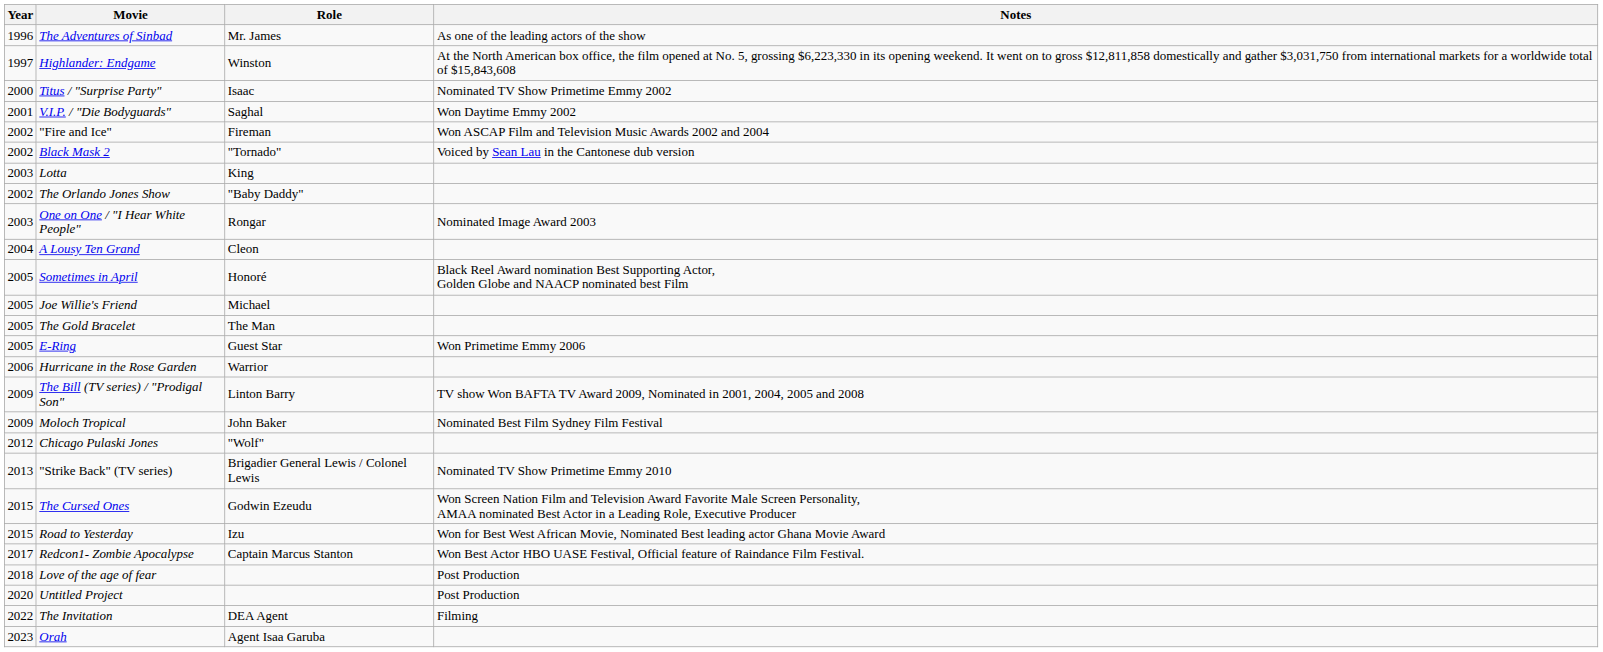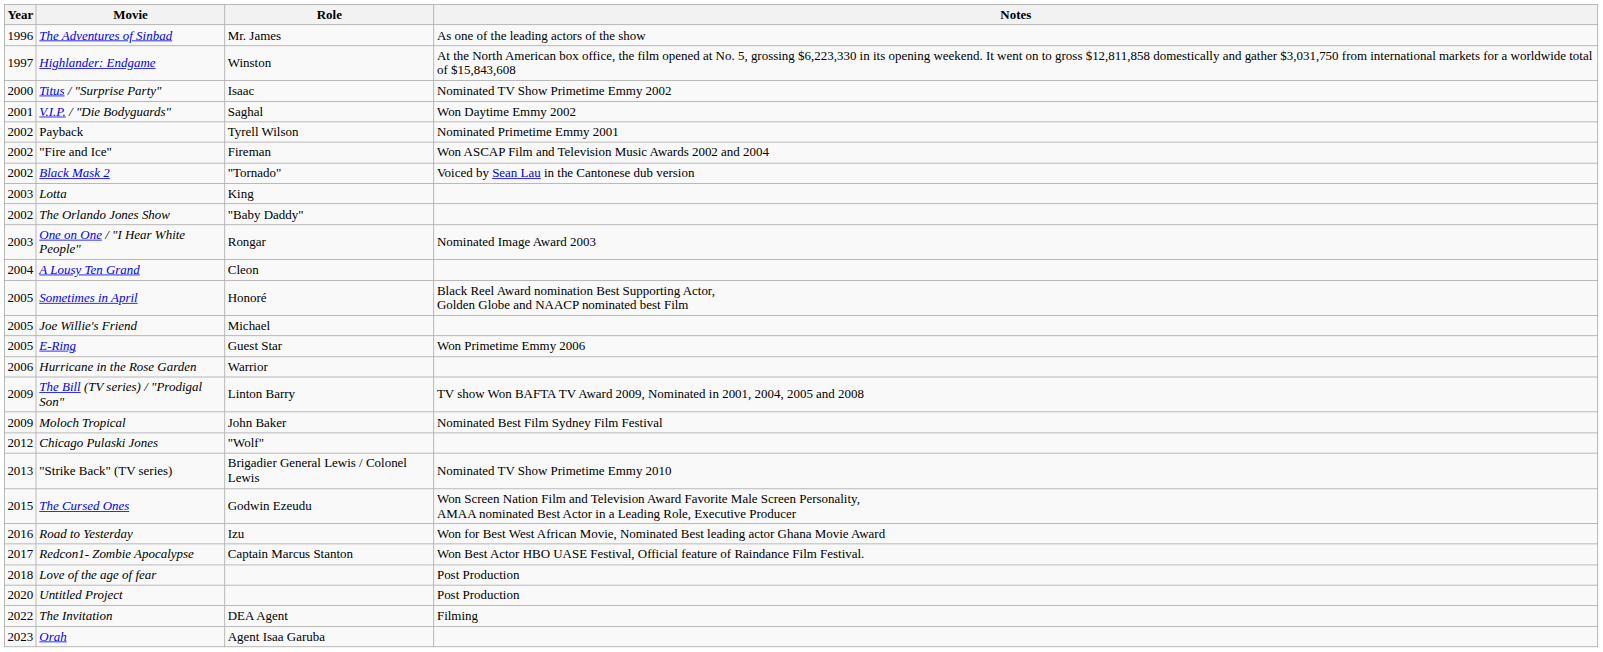+ row: 2002 | Payback | Tyrell Wilson | Nominated Primetime Emmy 2001
- row: 2005 | The Gold Bracelet | The Man
Road to Yesterday | Year: 2015 -> 2016
